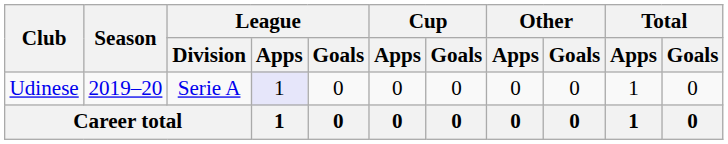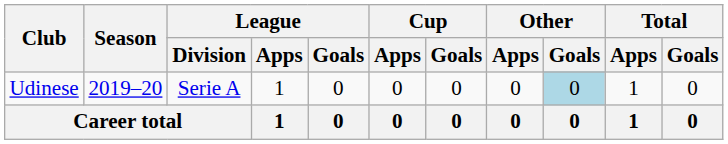Udinese | League / Apps: lavender background -> no background
Udinese | Other / Goals: no background -> lightblue background
